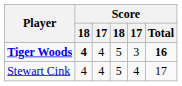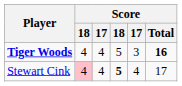Tiger Woods | column 2: bold -> normal
Stewart Cink | column 2: no background -> pink background
Stewart Cink | column 4: normal -> bold
